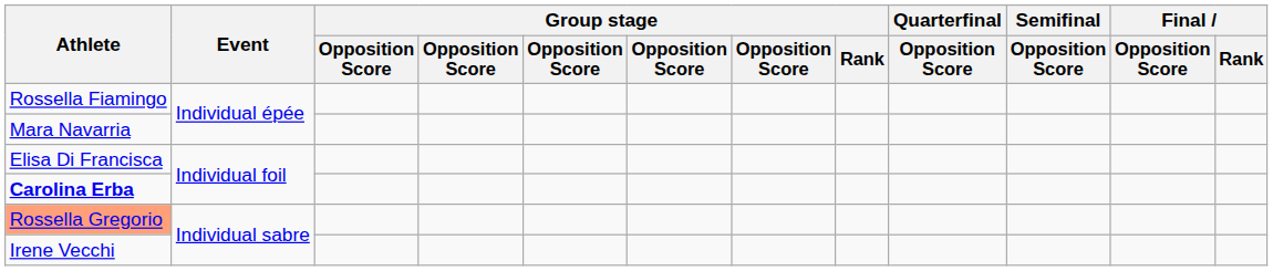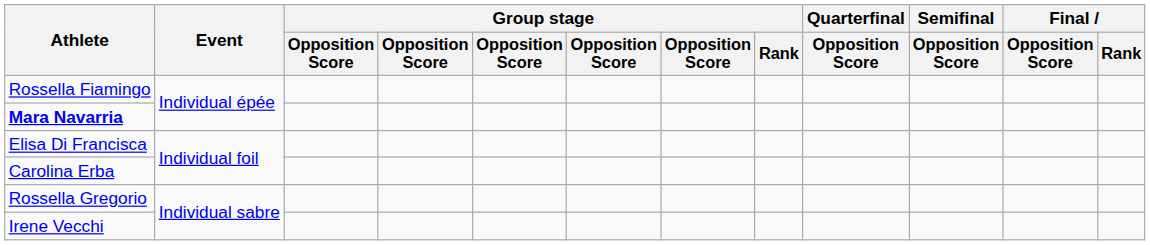Mara Navarria | Athlete: normal -> bold
Carolina Erba | Athlete: bold -> normal
Rossella Gregorio | Athlete: lightsalmon background -> no background
